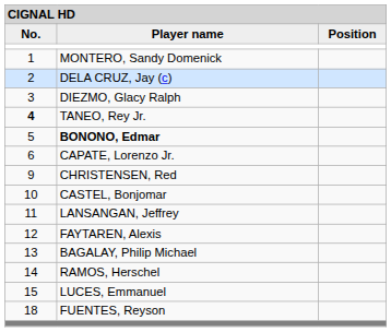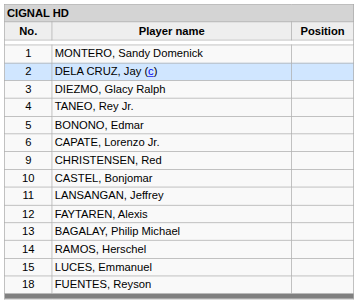TANEO, Rey Jr. | column 1: bold -> normal
BONONO, Edmar | column 2: bold -> normal
